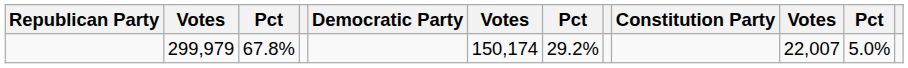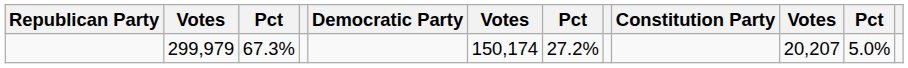row 2 | column 3: 67.8% -> 67.3%
row 2 | column 7: 29.2% -> 27.2%
row 2 | column 10: 22,007 -> 20,207
